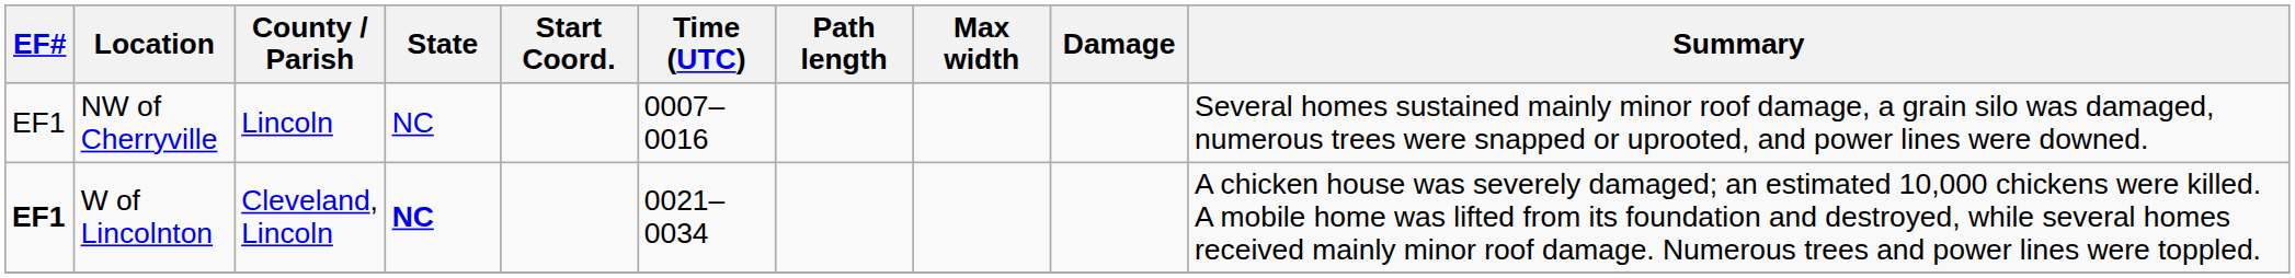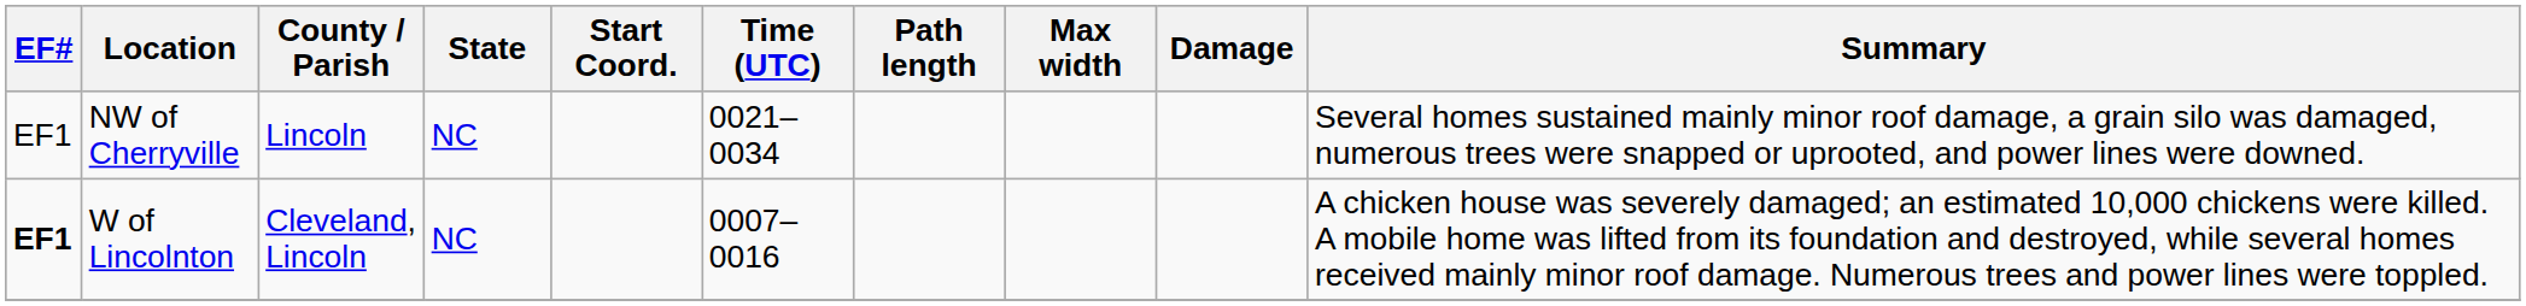NW of Cherryville | Time (UTC): 0007–0016 -> 0021–0034
W of Lincolnton | State: bold -> normal
W of Lincolnton | Time (UTC): 0021–0034 -> 0007–0016
